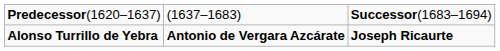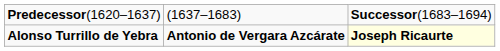Alonso Turrillo de Yebra | column 3: no background -> lightyellow background
